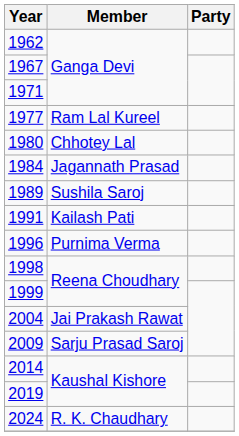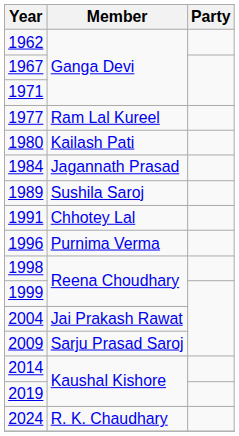1980 | Member: Chhotey Lal -> Kailash Pati
1991 | Member: Kailash Pati -> Chhotey Lal
